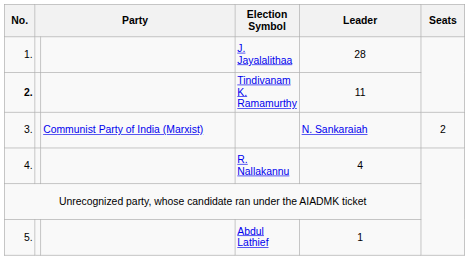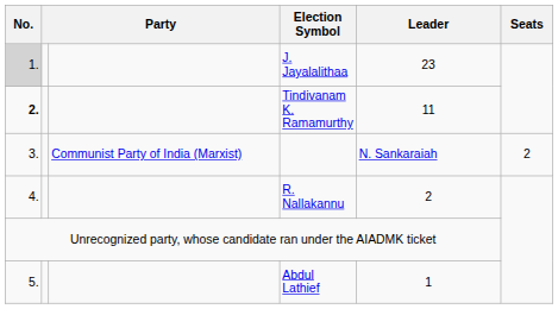J. Jayalalithaa | No.: no background -> lightgrey background
J. Jayalalithaa | Leader: 28 -> 23
R. Nallakannu | Leader: 4 -> 2
